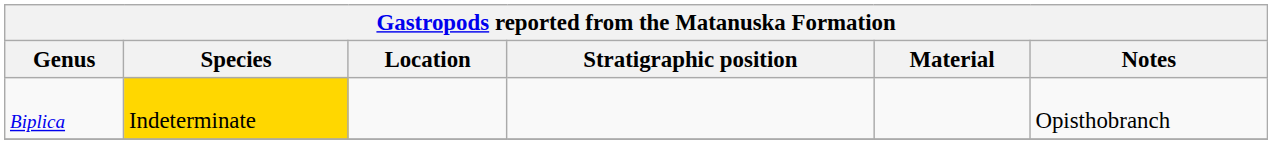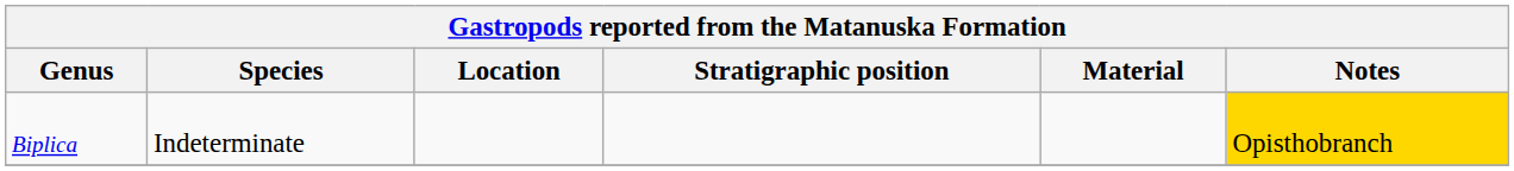Biplica | Species: gold background -> no background
Biplica | Notes: no background -> gold background
